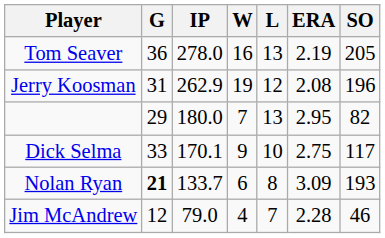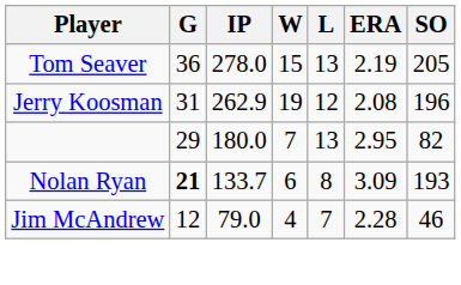Tom Seaver | W: 16 -> 15
- row: Dick Selma | 33 | 170.1 | 9 | 10 | 2.75 | 117
